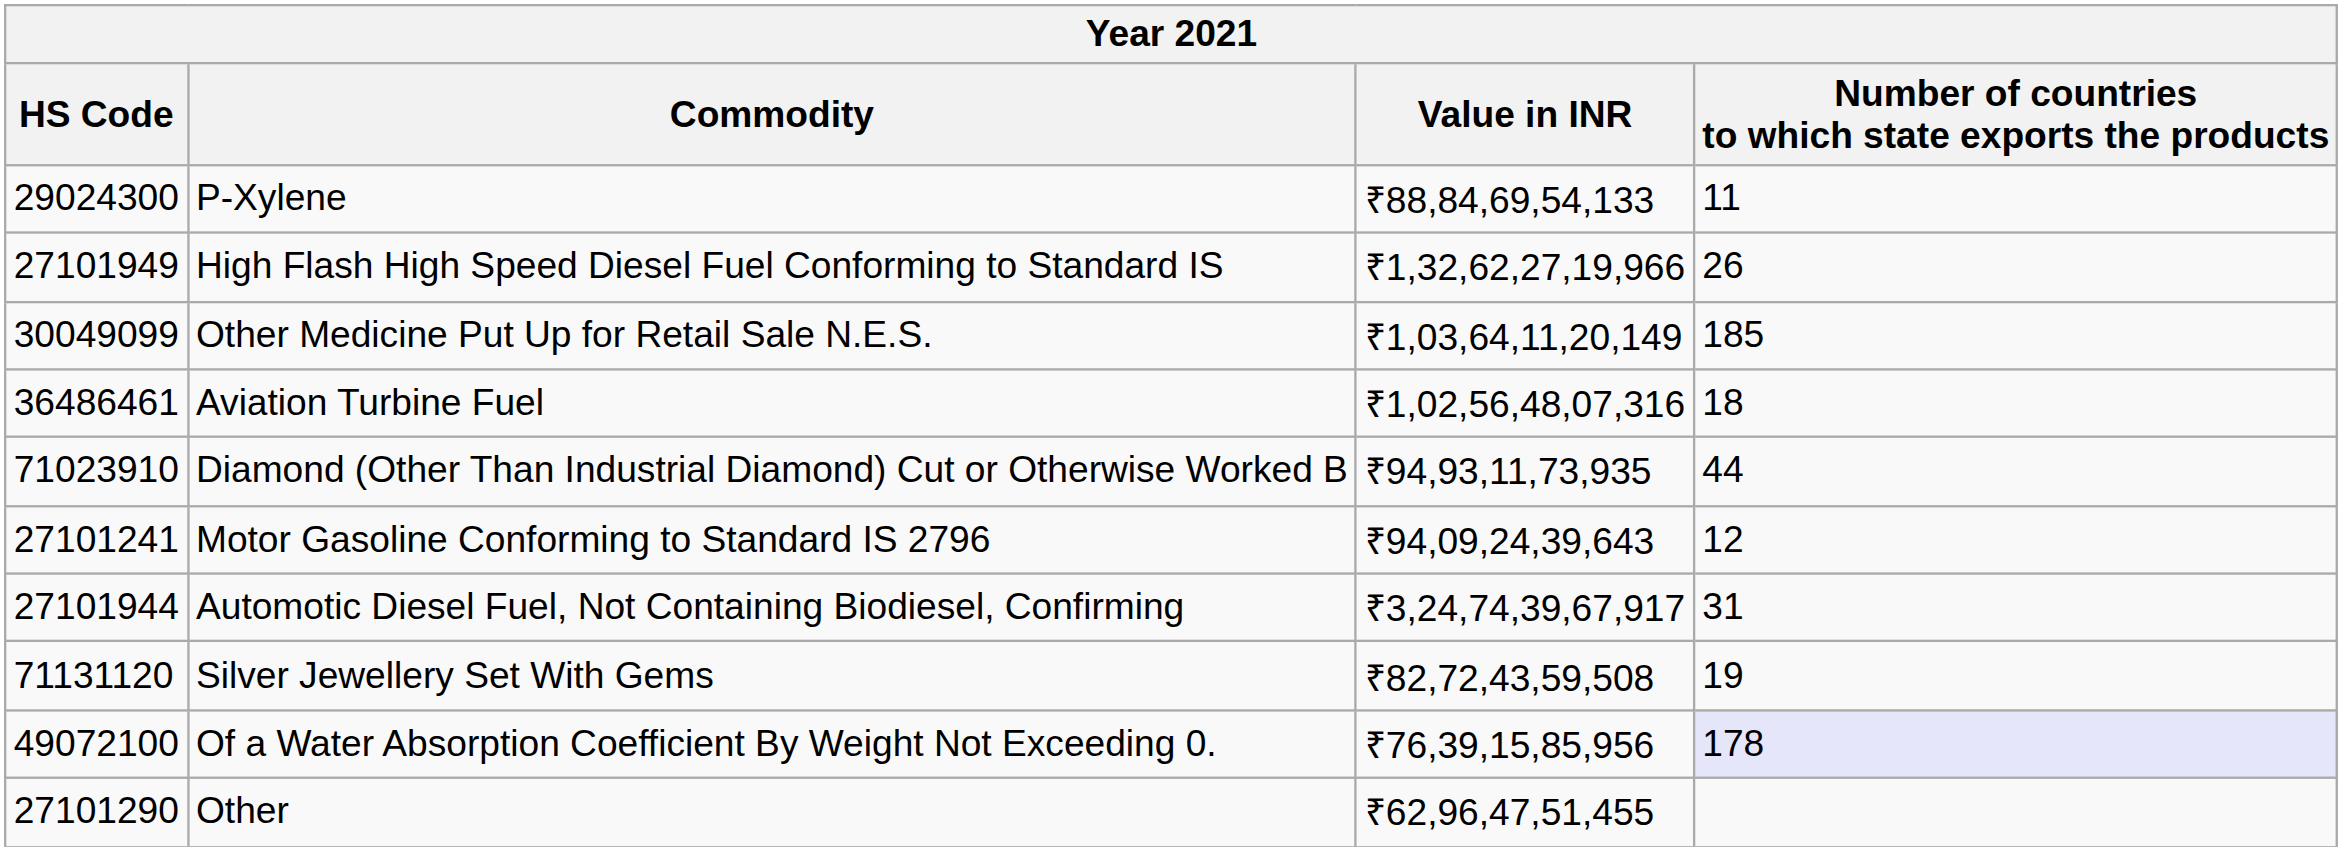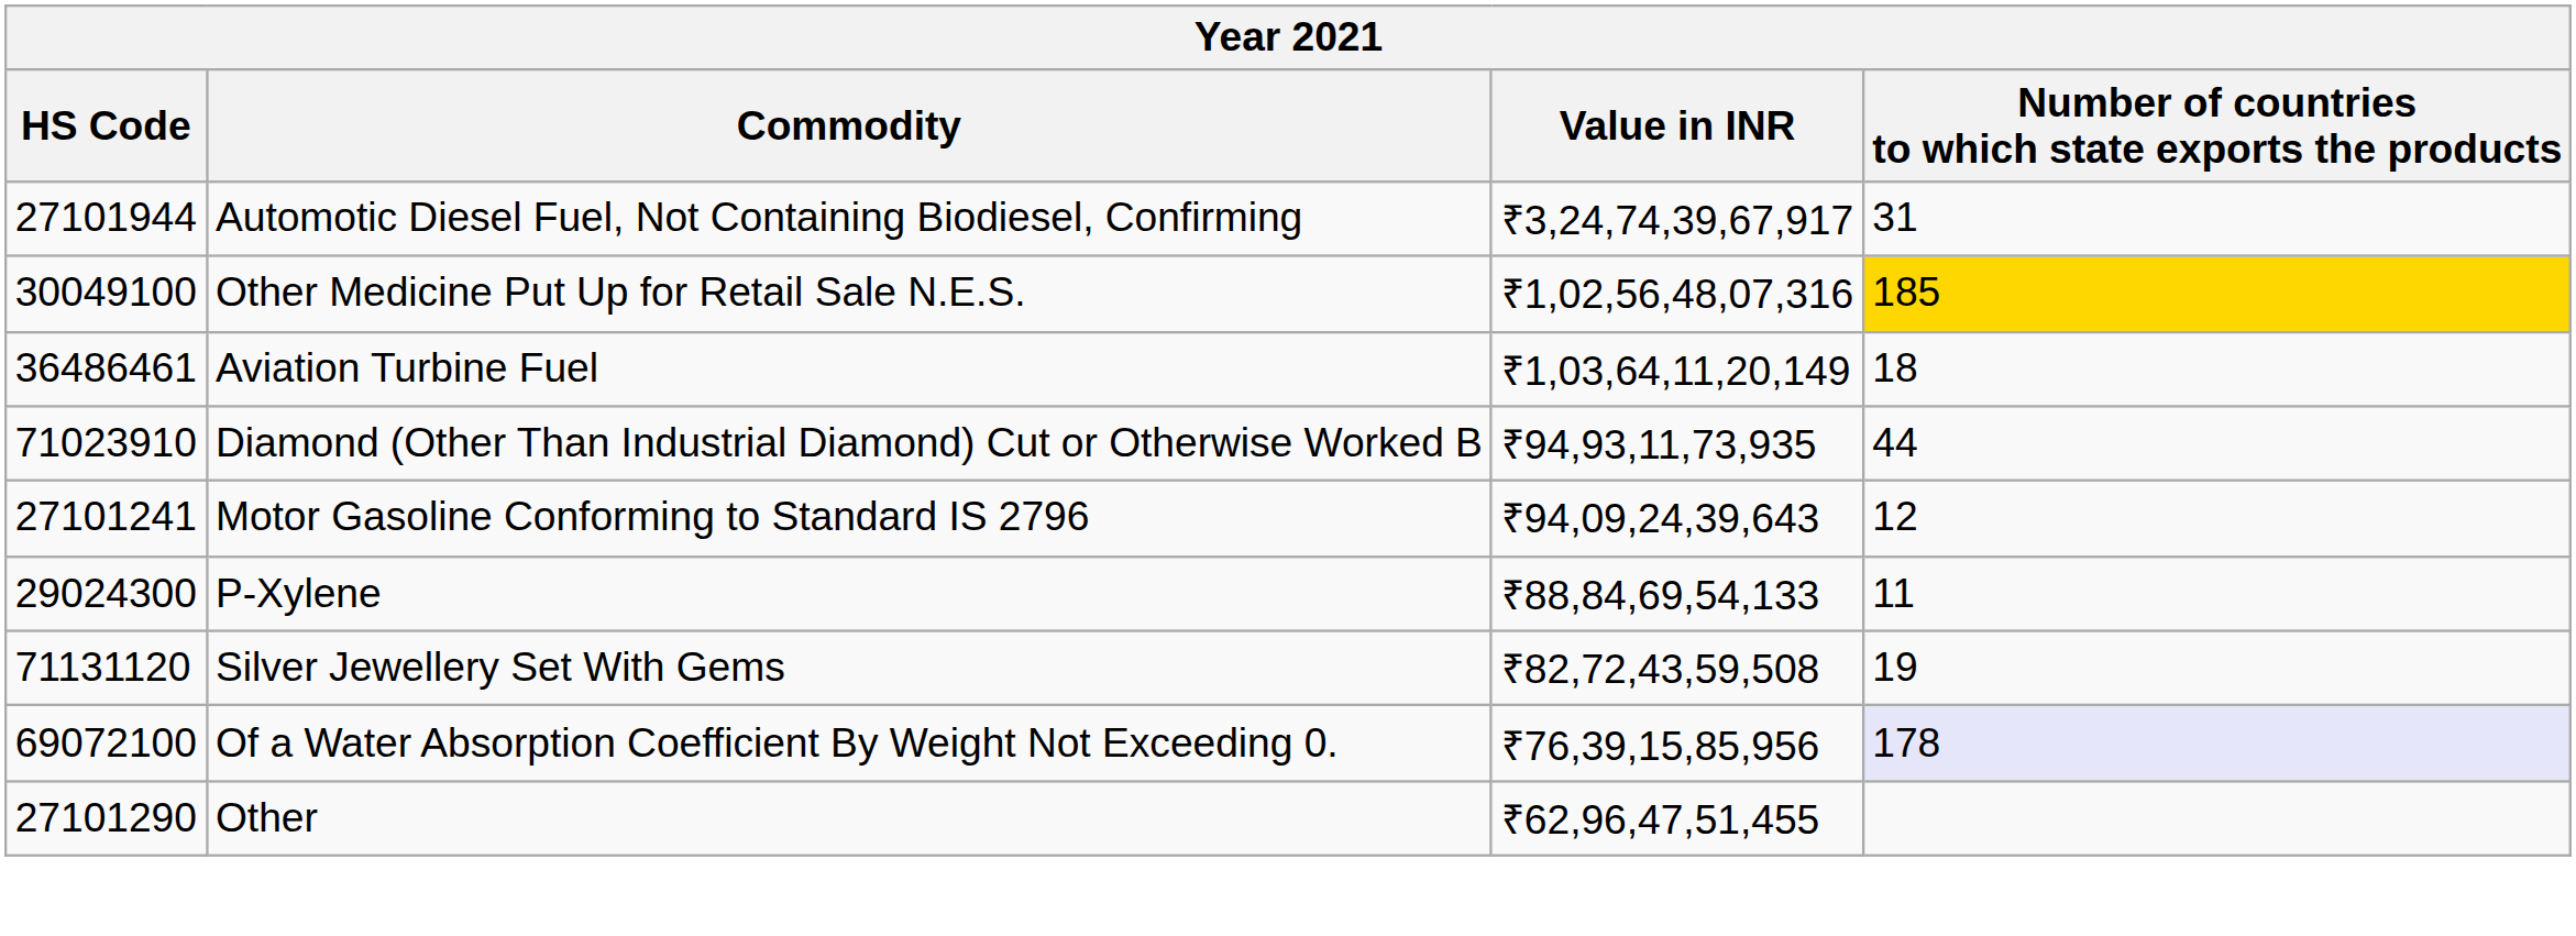rows swapped: Automotic Diesel Fuel, Not Containing Biodiesel, Confirming <-> P-Xylene
- row: 27101949 | High Flash High Speed Diesel Fuel Conforming to Standard IS | ₹1,32,62,27,19,966 | 26
Other Medicine Put Up for Retail Sale N.E.S. | HS Code: 30049099 -> 30049100
Other Medicine Put Up for Retail Sale N.E.S. | Value in INR: ₹1,03,64,11,20,149 -> ₹1,02,56,48,07,316
Other Medicine Put Up for Retail Sale N.E.S. | Number of countries to which state exports the products: no background -> gold background
Aviation Turbine Fuel | Value in INR: ₹1,02,56,48,07,316 -> ₹1,03,64,11,20,149
Of a Water Absorption Coefficient By Weight Not Exceeding 0. | HS Code: 49072100 -> 69072100
